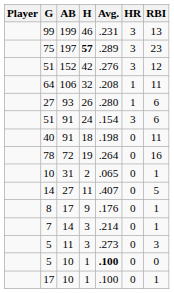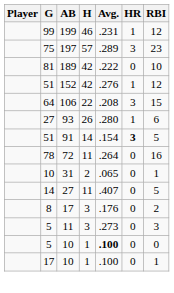99 | HR: 3 -> 1
99 | RBI: 13 -> 12
75 | H: bold -> normal
+ row: 81 | 189 | 42 | .222 | 0 | 10
51 / 152 | HR: 3 -> 1
64 | H: 32 -> 22
64 | HR: 1 -> 3
64 | RBI: 11 -> 15
51 / 91 | H: 24 -> 14
51 / 91 | HR: normal -> bold
51 / 91 | RBI: 6 -> 5
- row: 40 | 91 | 18 | .198 | 0 | 11
78 | H: 19 -> 11
8 | H: 9 -> 3
8 | RBI: 1 -> 2
- row: 7 | 14 | 3 | .214 | 0 | 1
